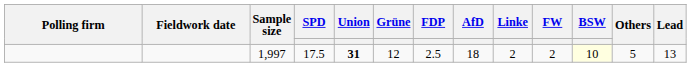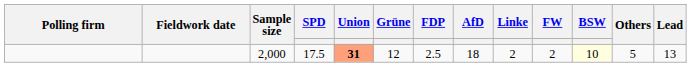row 3 | Sample size: 1,997 -> 2,000
row 3 | Union: no background -> lightsalmon background
